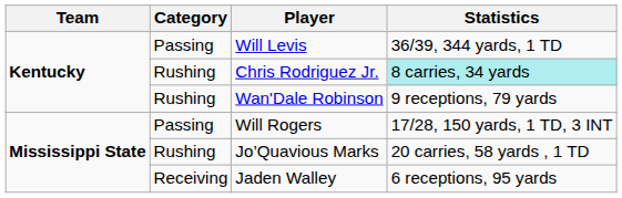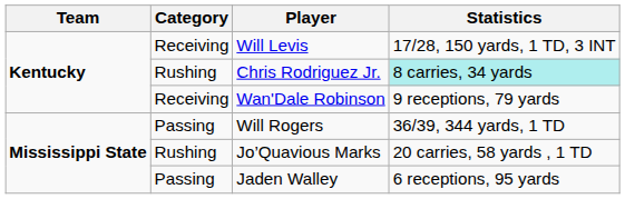Will Levis | Category: Passing -> Receiving
Will Levis | Statistics: 36/39, 344 yards, 1 TD -> 17/28, 150 yards, 1 TD, 3 INT
Wan'Dale Robinson | Category: Rushing -> Receiving
Will Rogers | Statistics: 17/28, 150 yards, 1 TD, 3 INT -> 36/39, 344 yards, 1 TD
Jaden Walley | Category: Receiving -> Passing
